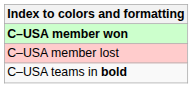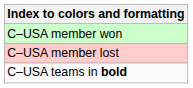row 2 | column 1: bold -> normal
